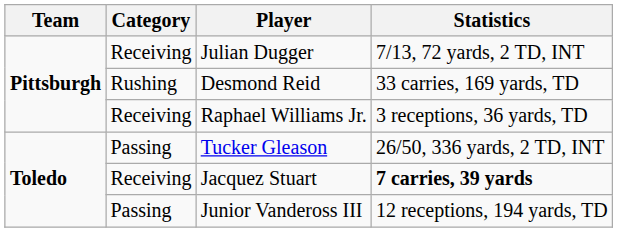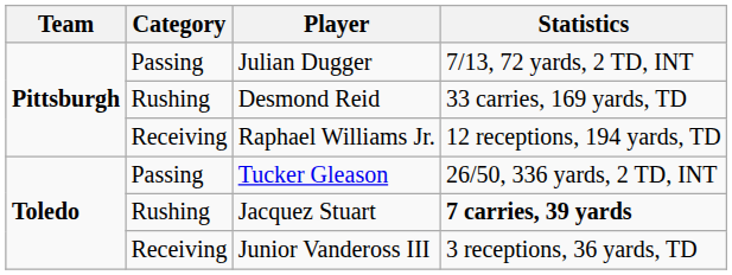Julian Dugger | Category: Receiving -> Passing
Raphael Williams Jr. | Statistics: 3 receptions, 36 yards, TD -> 12 receptions, 194 yards, TD
Jacquez Stuart | Category: Receiving -> Rushing
Junior Vandeross III | Category: Passing -> Receiving
Junior Vandeross III | Statistics: 12 receptions, 194 yards, TD -> 3 receptions, 36 yards, TD
